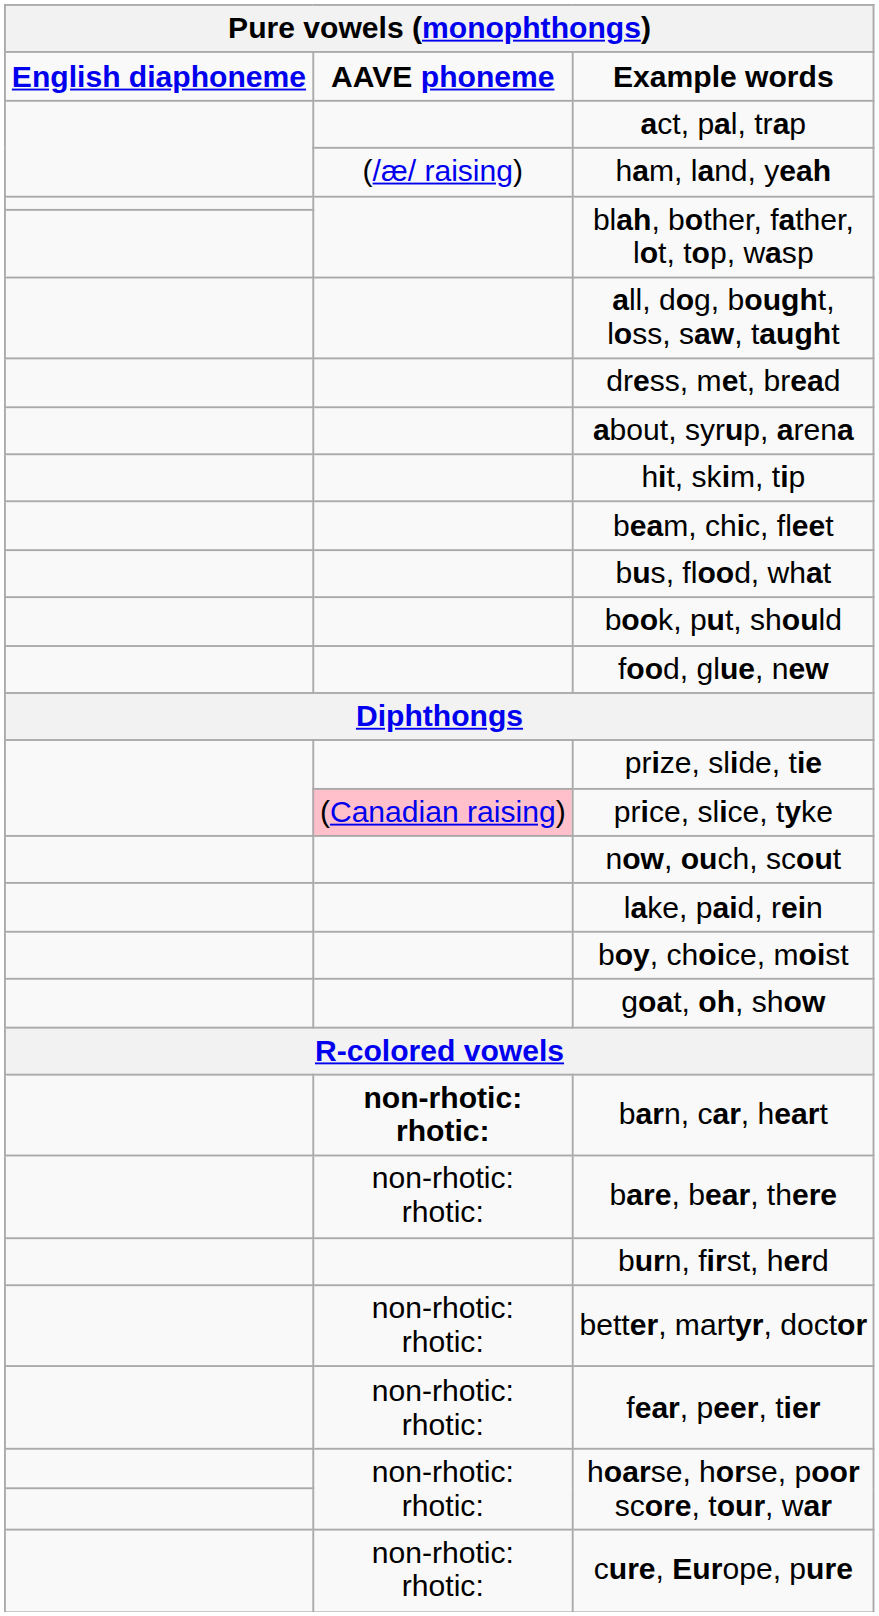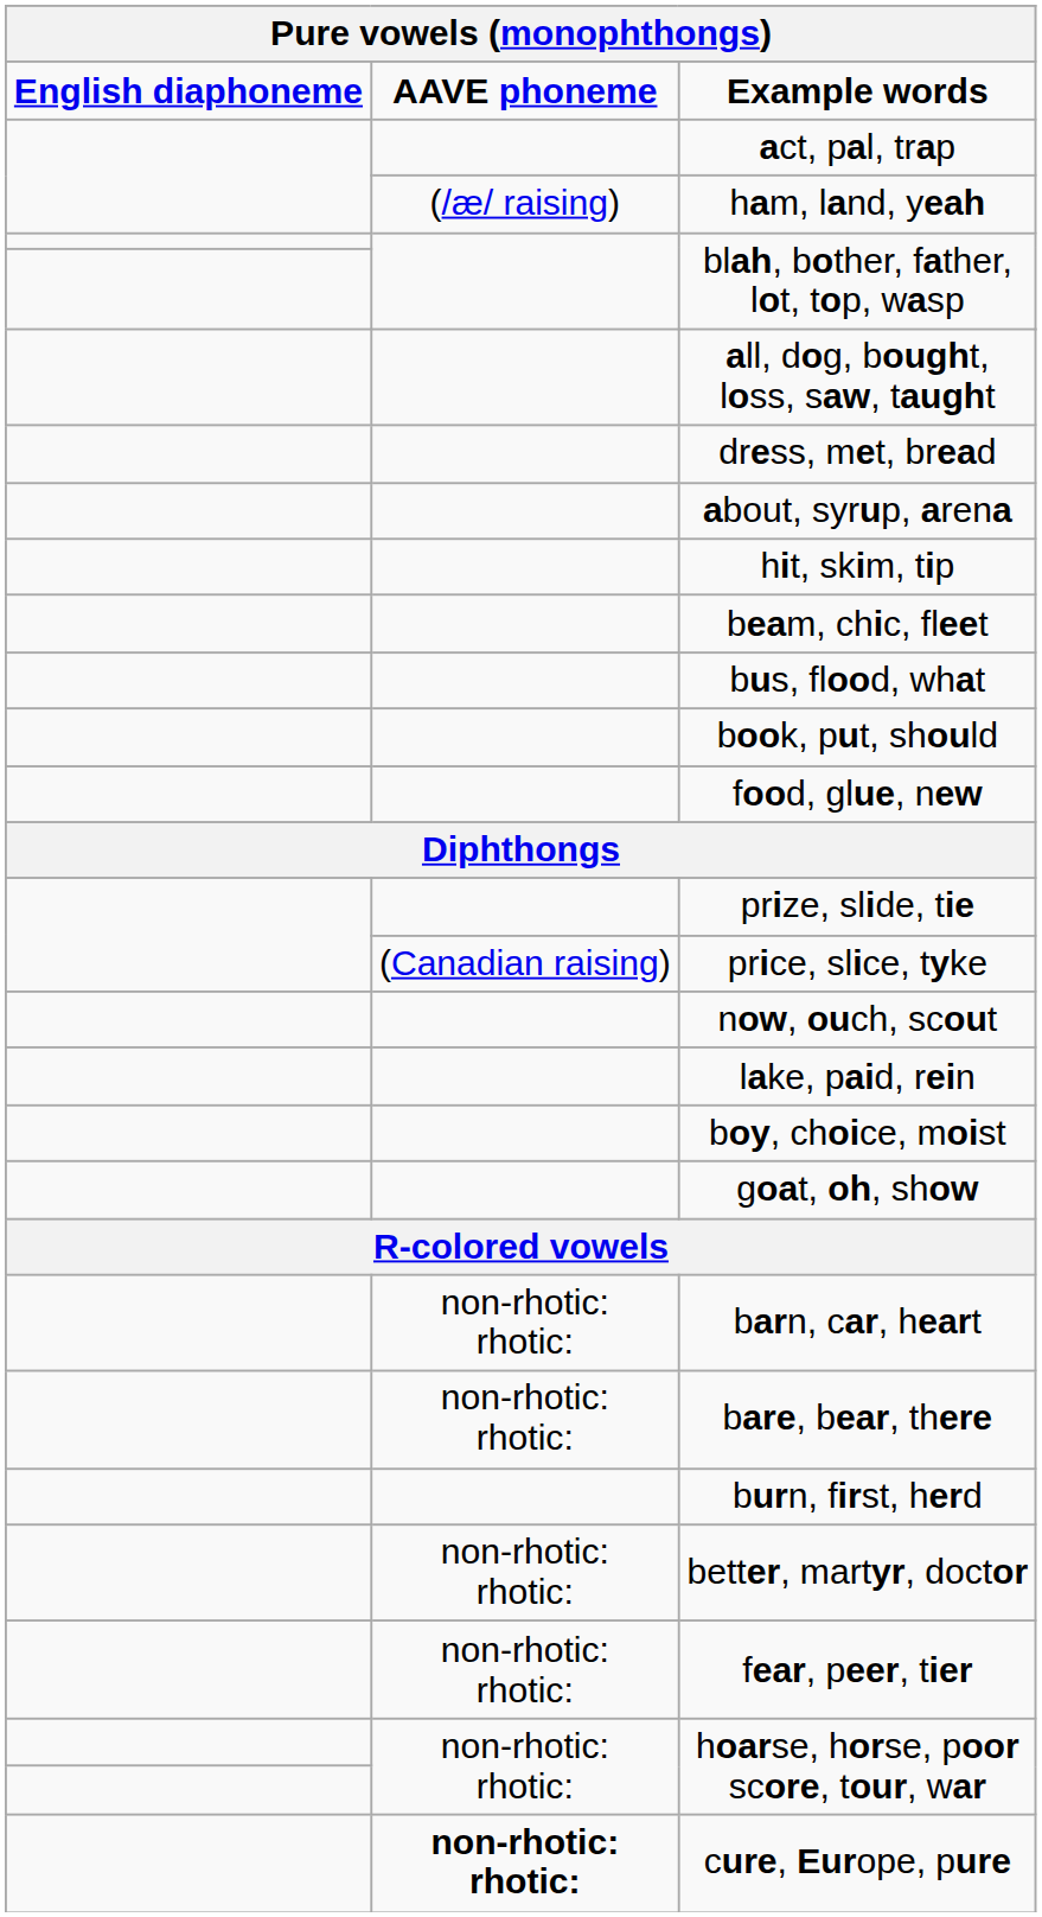price, slice, tyke | AAVE phoneme: pink background -> no background
barn, car, heart | AAVE phoneme: bold -> normal
cure, Europe, pure | AAVE phoneme: normal -> bold
